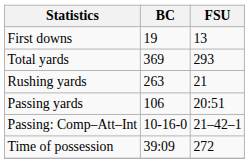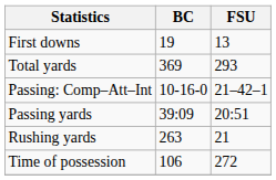rows swapped: Rushing yards <-> Passing: Comp–Att–Int
Passing yards | BC: 106 -> 39:09
Time of possession | BC: 39:09 -> 106
